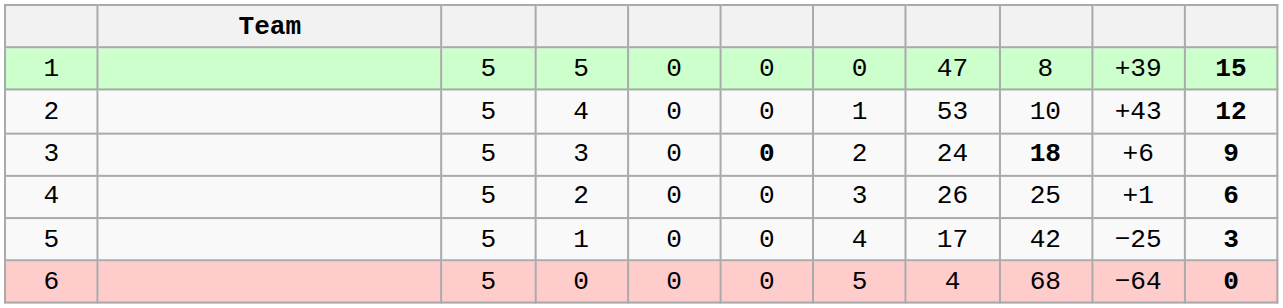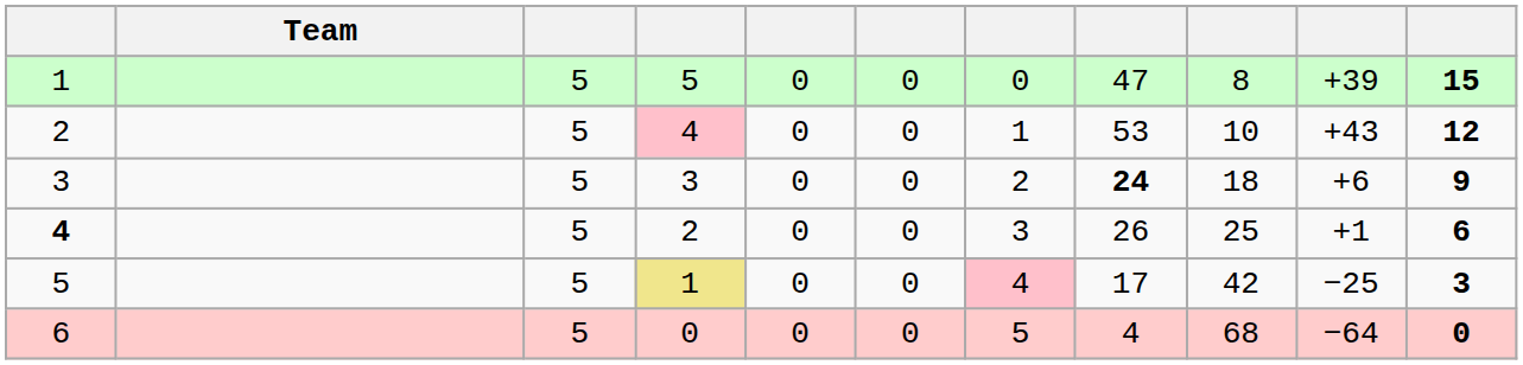row 3 | column 4: no background -> pink background
row 4 | column 6: bold -> normal
row 4 | column 8: normal -> bold
row 4 | column 9: bold -> normal
row 5 | column 1: normal -> bold
row 6 | column 4: no background -> khaki background
row 6 | column 7: no background -> pink background
